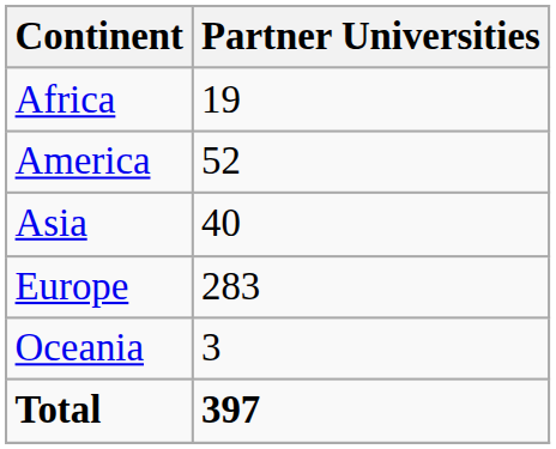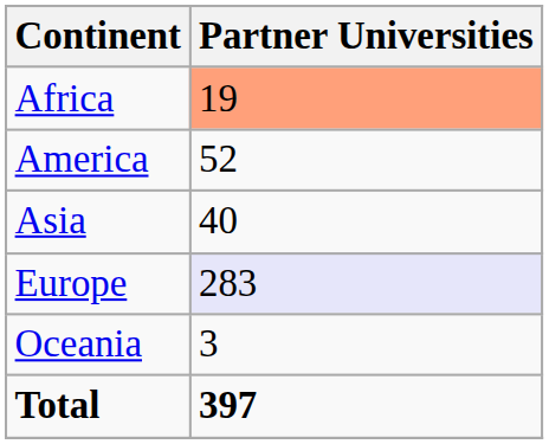Africa | Partner Universities: no background -> lightsalmon background
Europe | Partner Universities: no background -> lavender background
